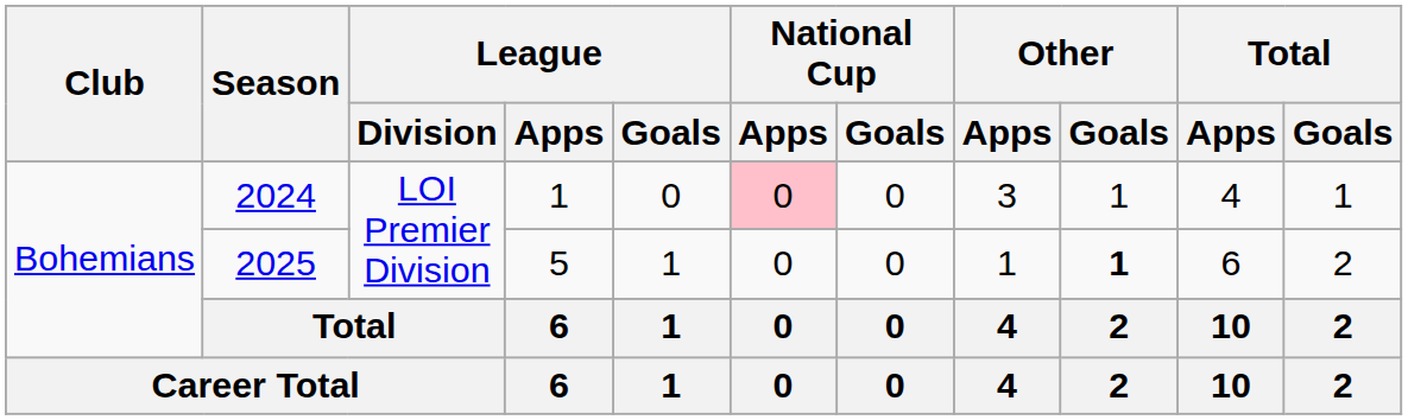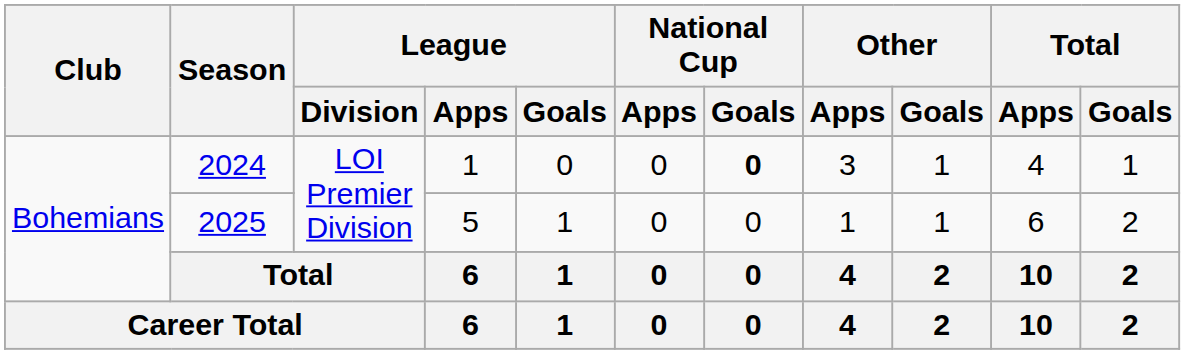2024 | National Cup / Apps: pink background -> no background
2024 | National Cup / Goals: normal -> bold
2025 | Other / Goals: bold -> normal
